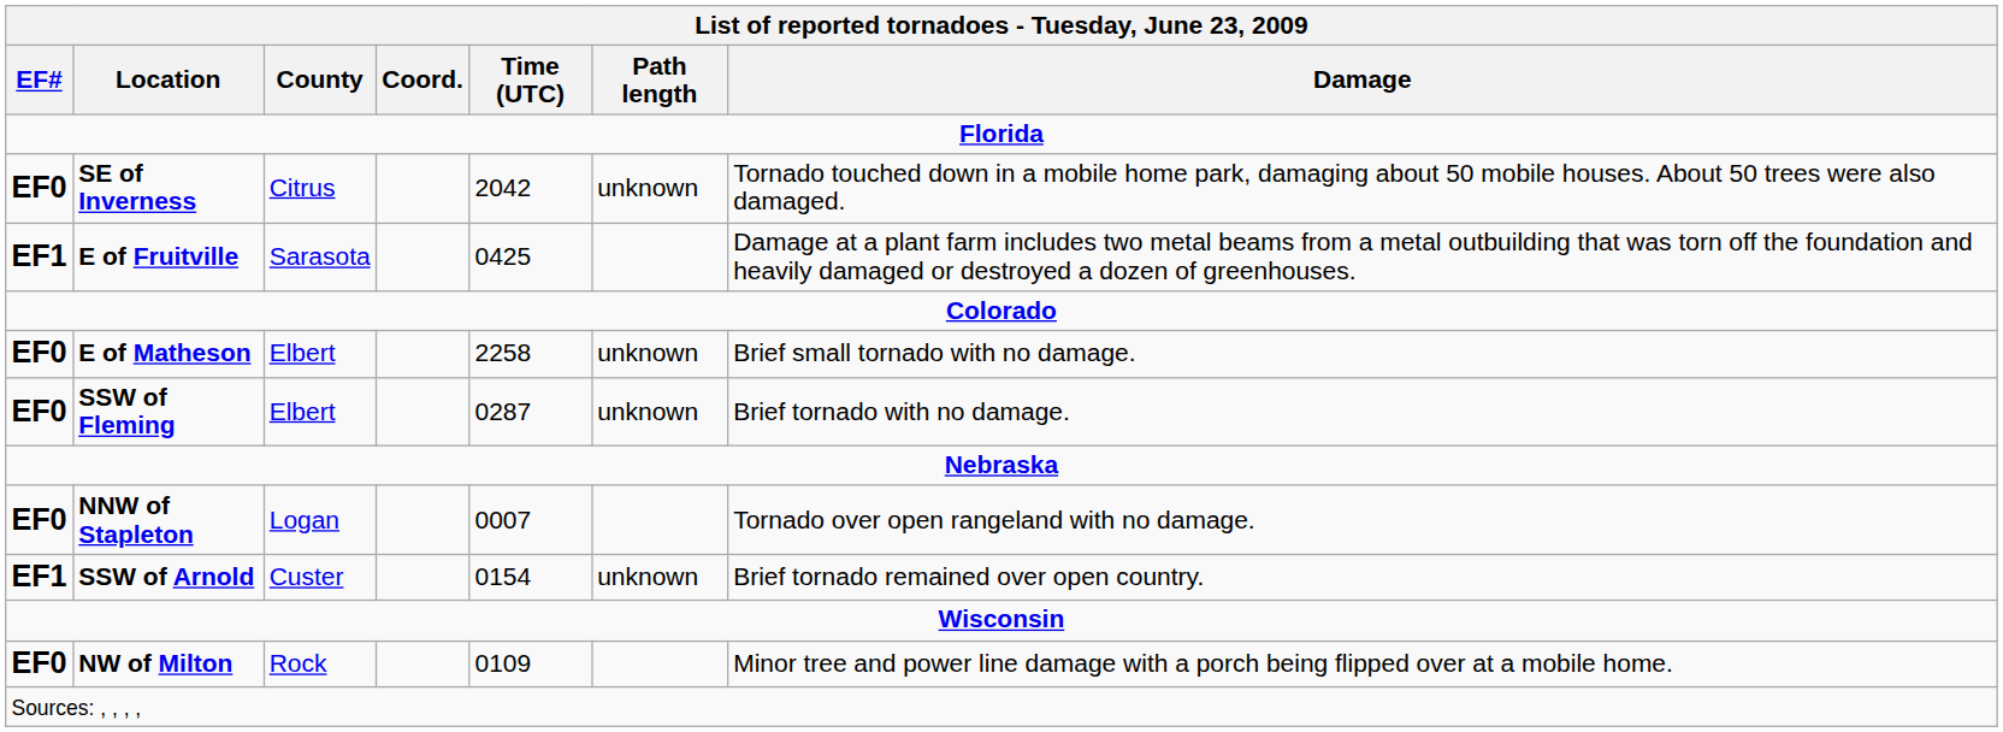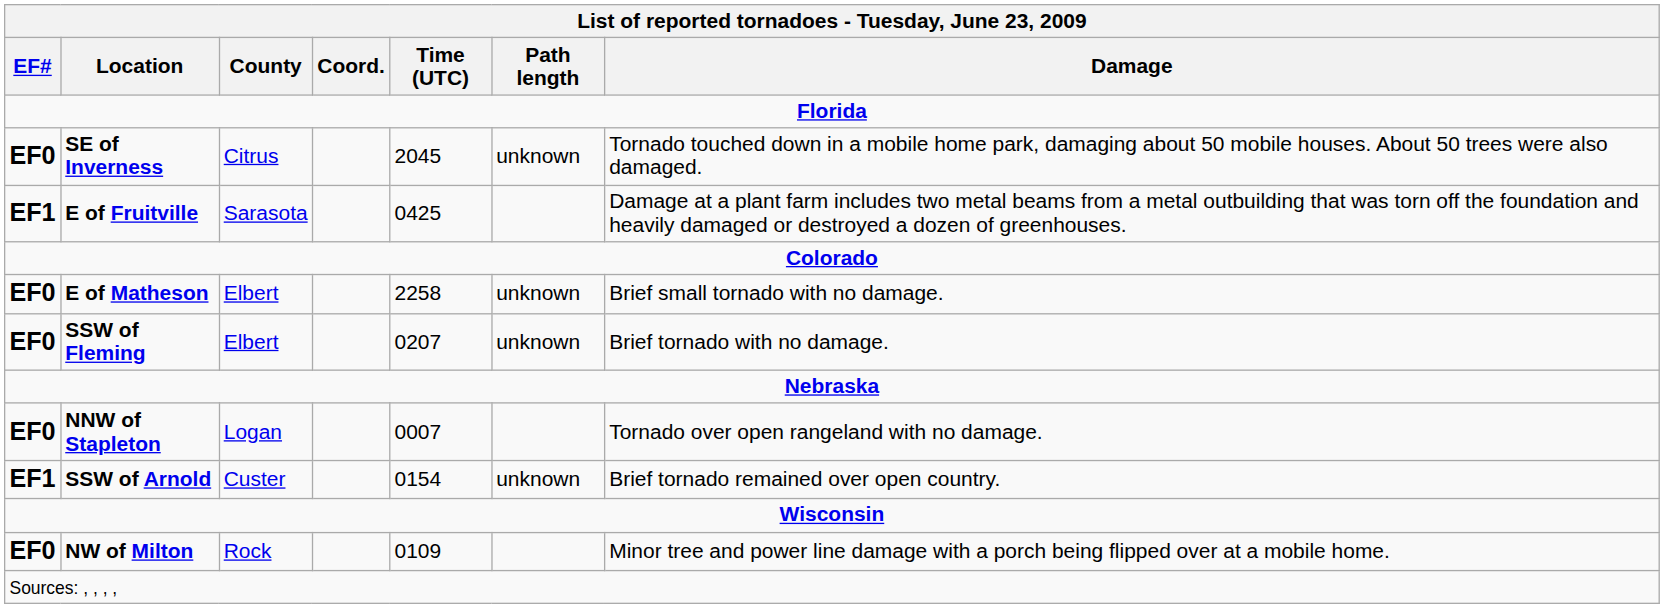SE of Inverness | Time (UTC): 2042 -> 2045
SSW of Fleming | Time (UTC): 0287 -> 0207
